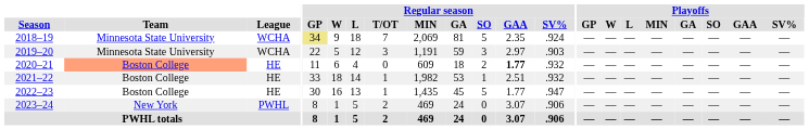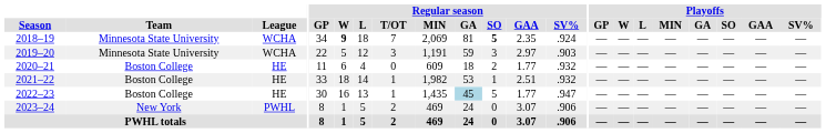2018–19 | Regular season / GP: khaki background -> no background
2018–19 | Regular season / W: normal -> bold
2018–19 | Regular season / SO: normal -> bold
2020–21 | Team: lightsalmon background -> no background
2020–21 | Regular season / GAA: bold -> normal
2022–23 | Regular season / GA: no background -> lightblue background
